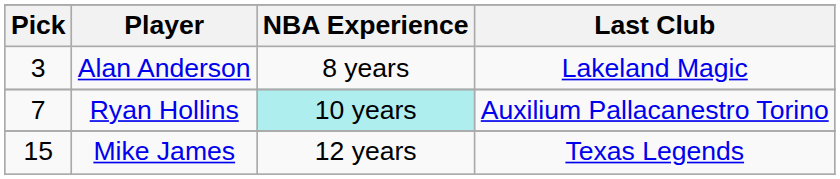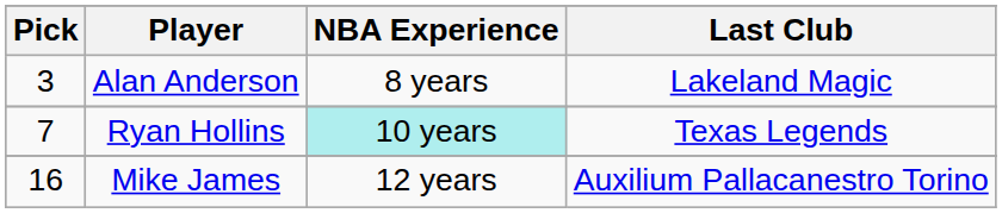Ryan Hollins | Last Club: Auxilium Pallacanestro Torino -> Texas Legends
Mike James | Pick: 15 -> 16
Mike James | Last Club: Texas Legends -> Auxilium Pallacanestro Torino
